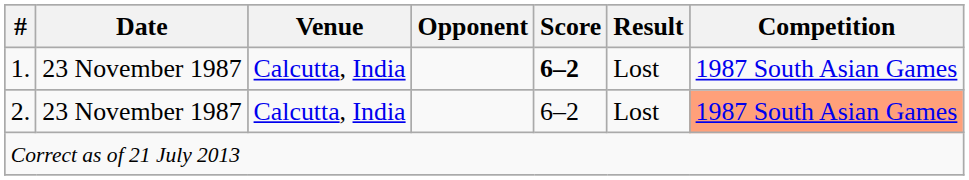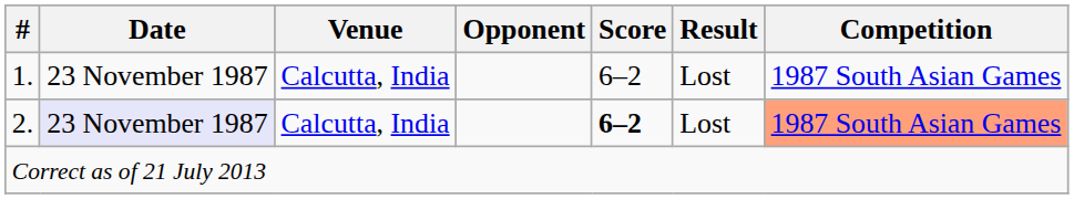1. | Score: bold -> normal
2. | Date: no background -> lavender background
2. | Score: normal -> bold
